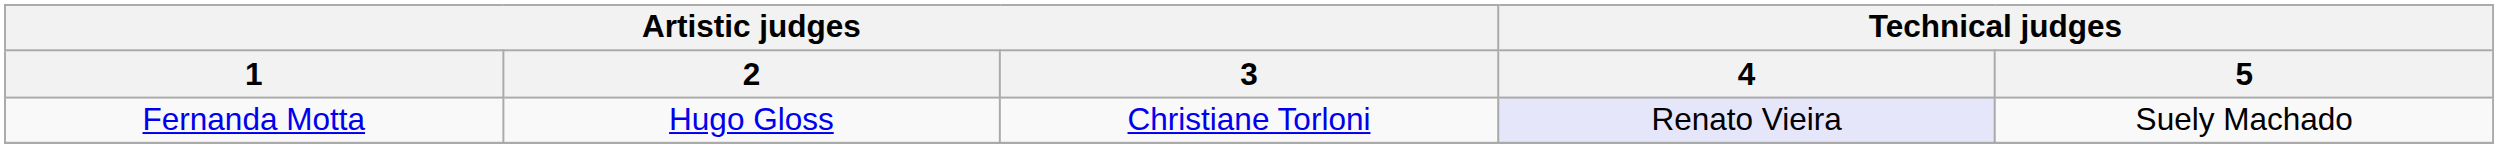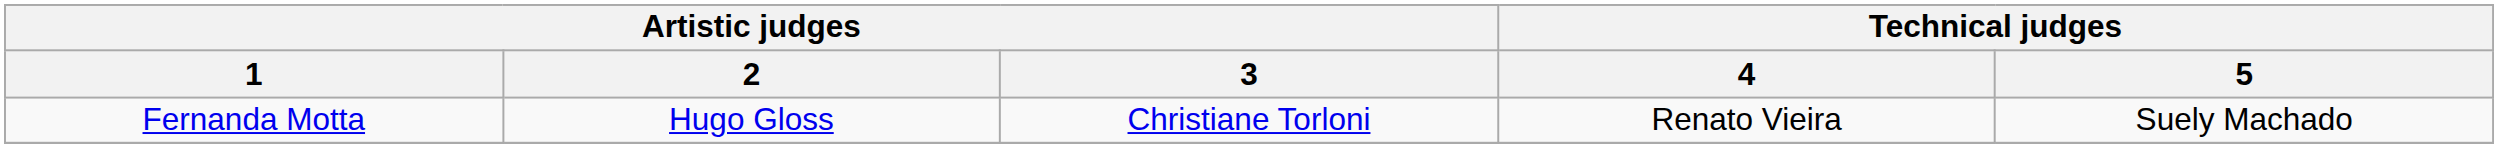Fernanda Motta | Technical judges / 4: lavender background -> no background
